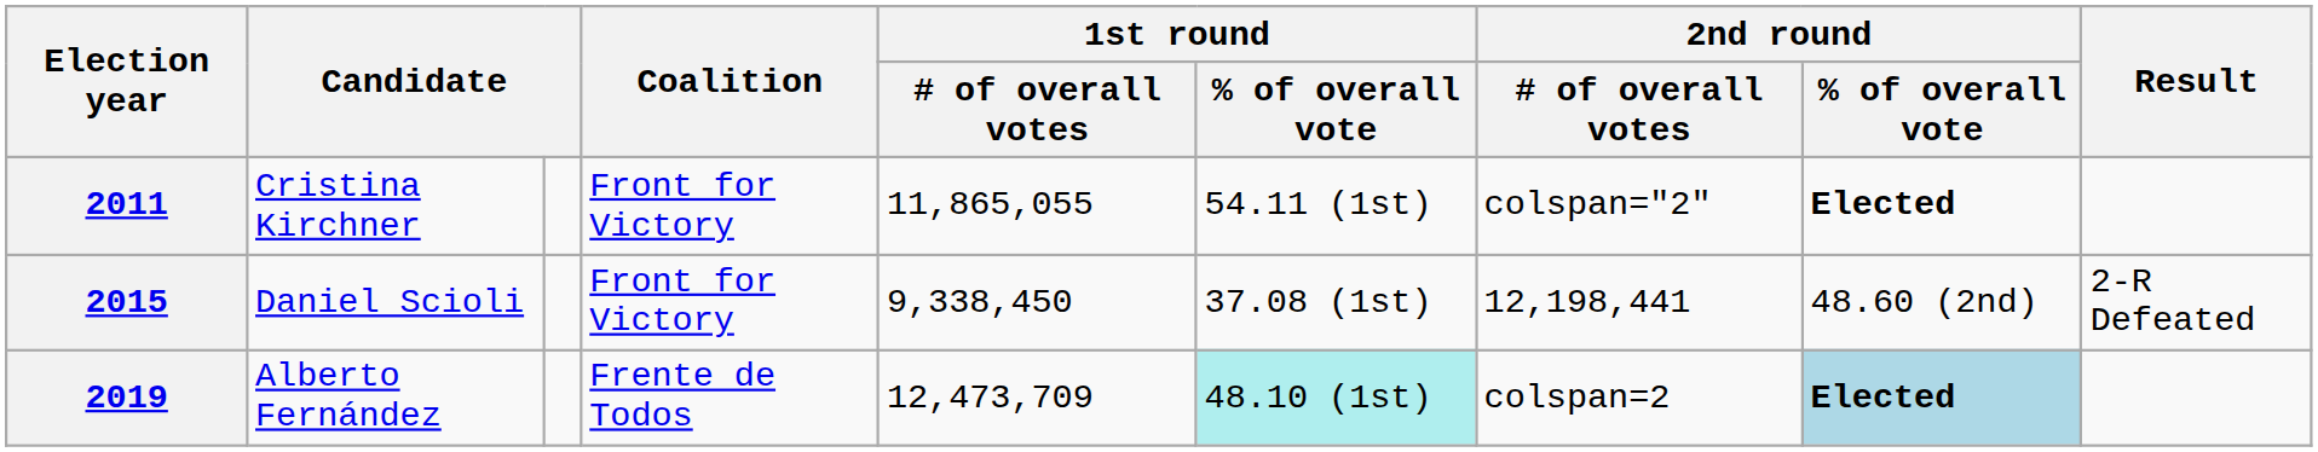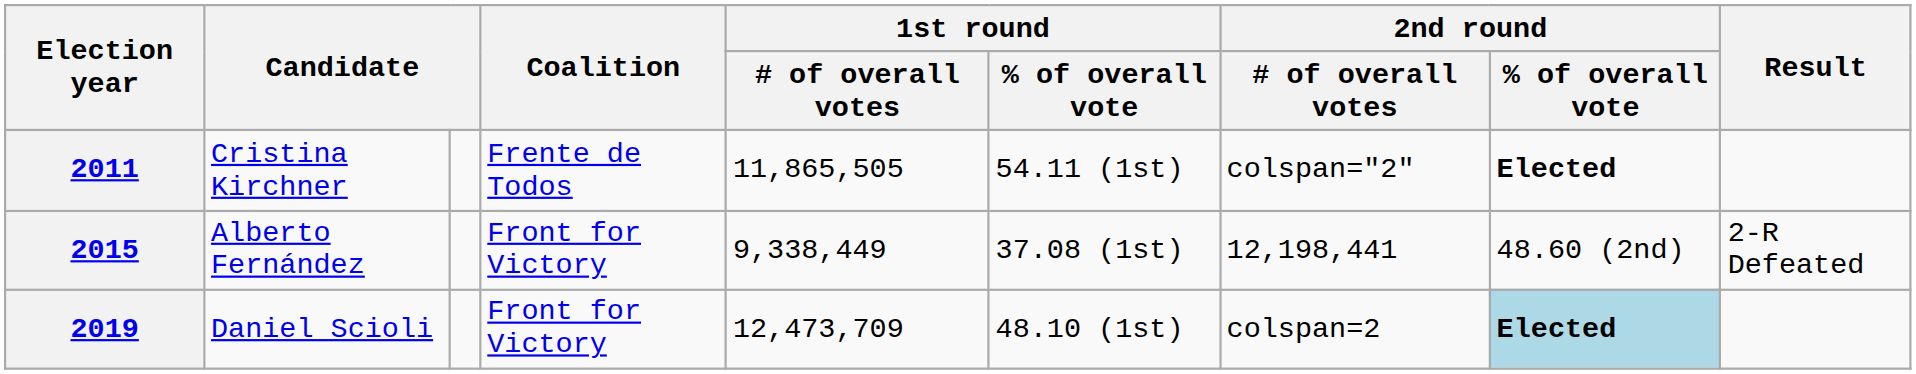2011 | Coalition: Front for Victory -> Frente de Todos
2011 | 1st round / # of overall votes: 11,865,055 -> 11,865,505
2015 | column 2: Daniel Scioli -> Alberto Fernández
2015 | 1st round / # of overall votes: 9,338,450 -> 9,338,449
2019 | column 2: Alberto Fernández -> Daniel Scioli
2019 | Coalition: Frente de Todos -> Front for Victory
2019 | 1st round / % of overall vote: paleturquoise background -> no background
